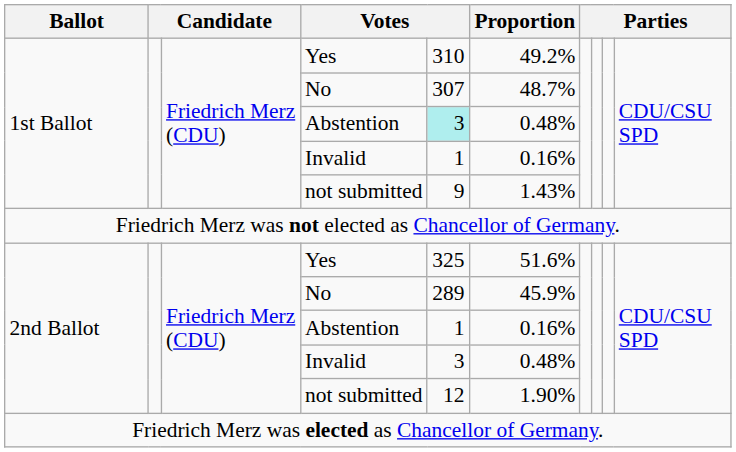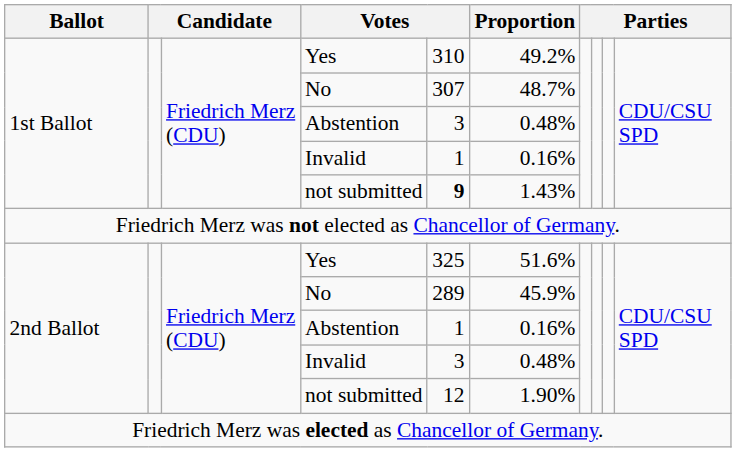1st Ballot / Abstention | column 5: paleturquoise background -> no background
1st Ballot / not submitted | column 5: normal -> bold
